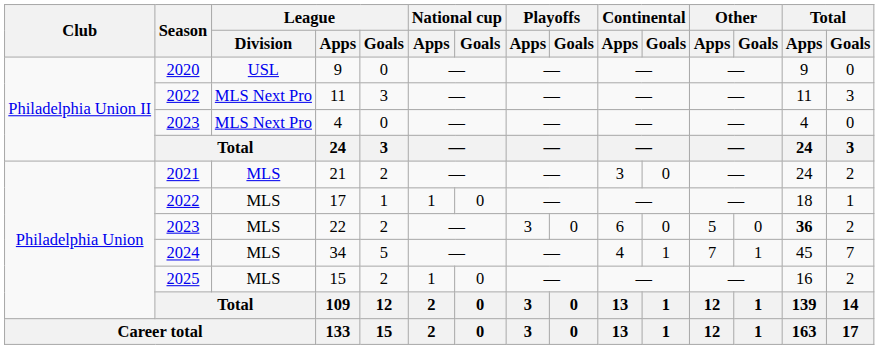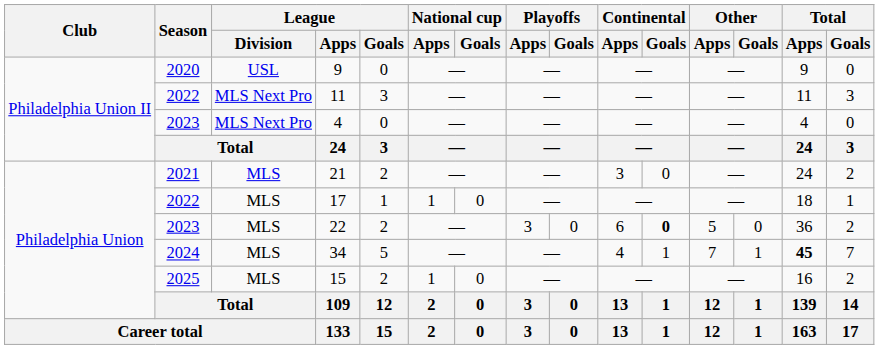22 | Continental / Goals: normal -> bold
22 | Total / Apps: bold -> normal
34 | Total / Apps: normal -> bold
